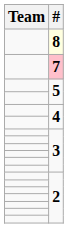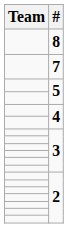row 2 | #: lightyellow background -> no background
row 3 | #: pink background -> no background
